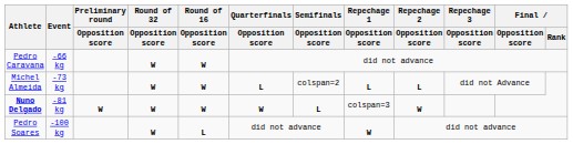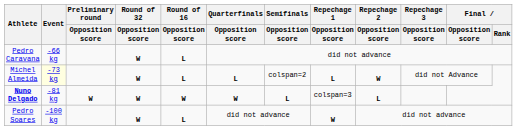Pedro Caravana | Round of 16 / Opposition score: W -> L
Michel Almeida | Event: no background -> lightyellow background
Michel Almeida | Round of 16 / Opposition score: W -> L
Michel Almeida | Repechage 2 / Opposition score: L -> W
Nuno Delgado | Repechage 2 / Opposition score: W -> L
